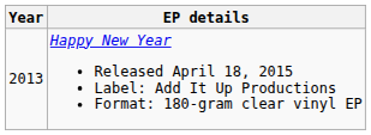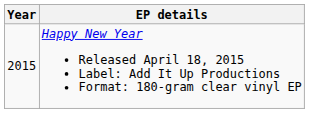row 2 | Year: 2013 -> 2015
